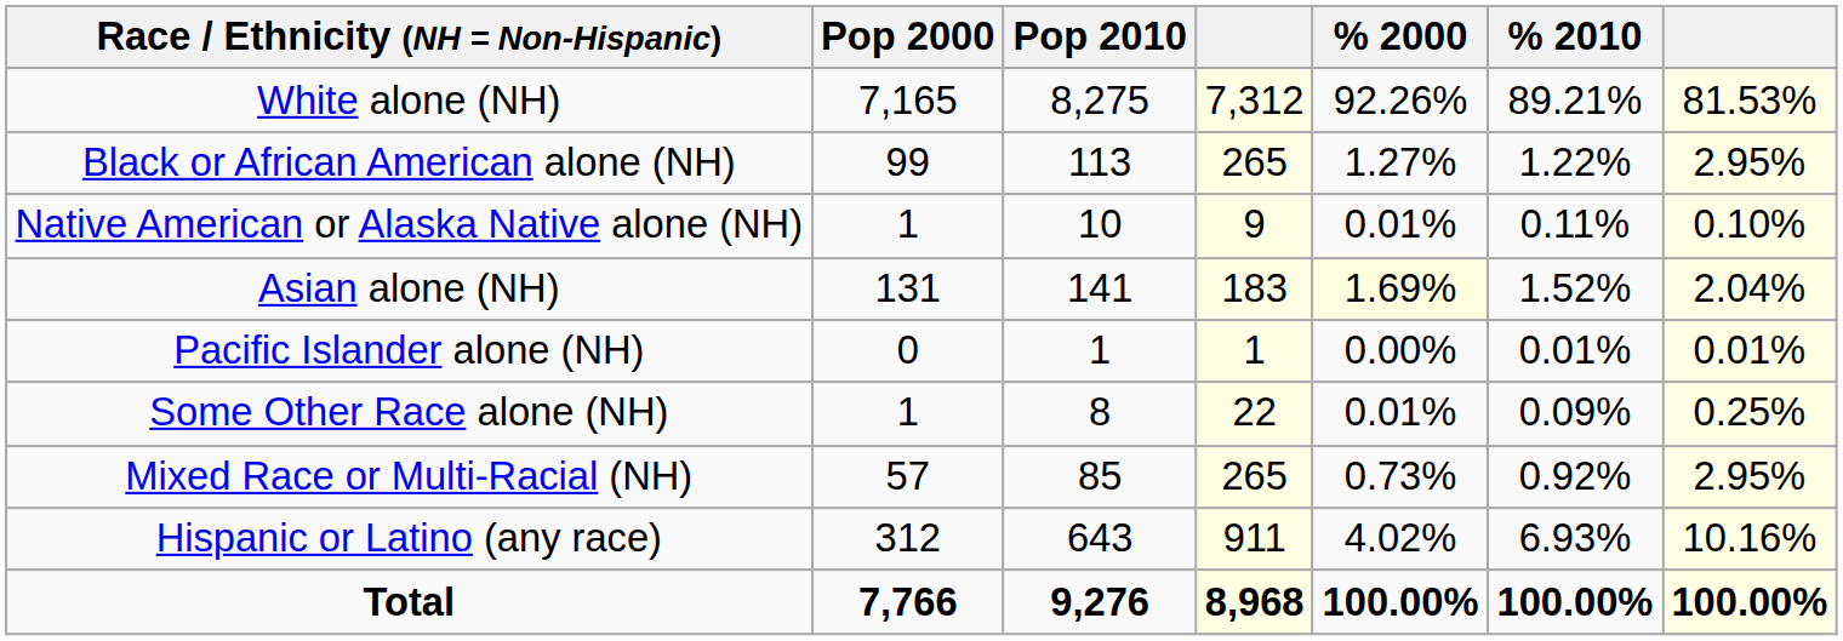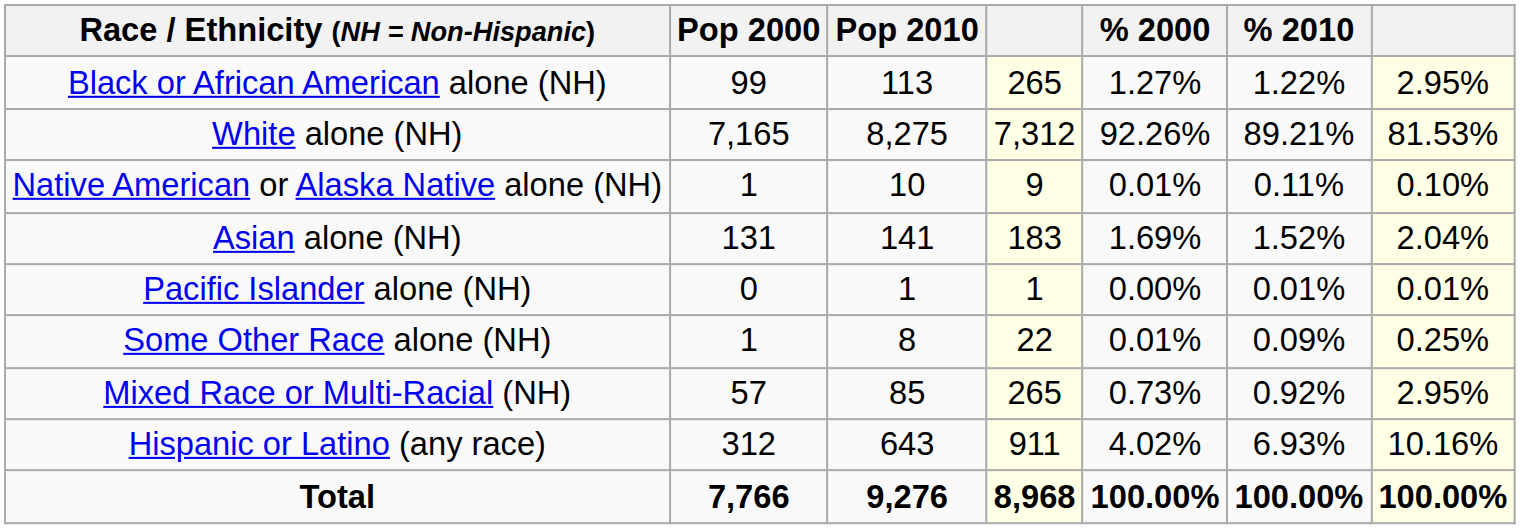rows swapped: White alone (NH) <-> Black or African American alone (NH)
Asian alone (NH) | % 2000: lightyellow background -> no background
